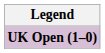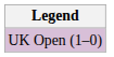row 2 | column 1: bold -> normal
